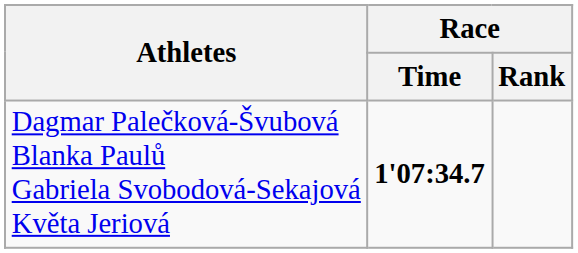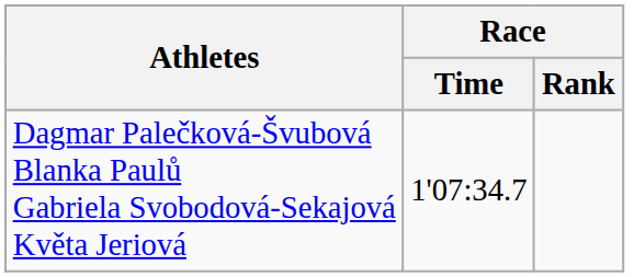row 3 | Race / Time: bold -> normal
